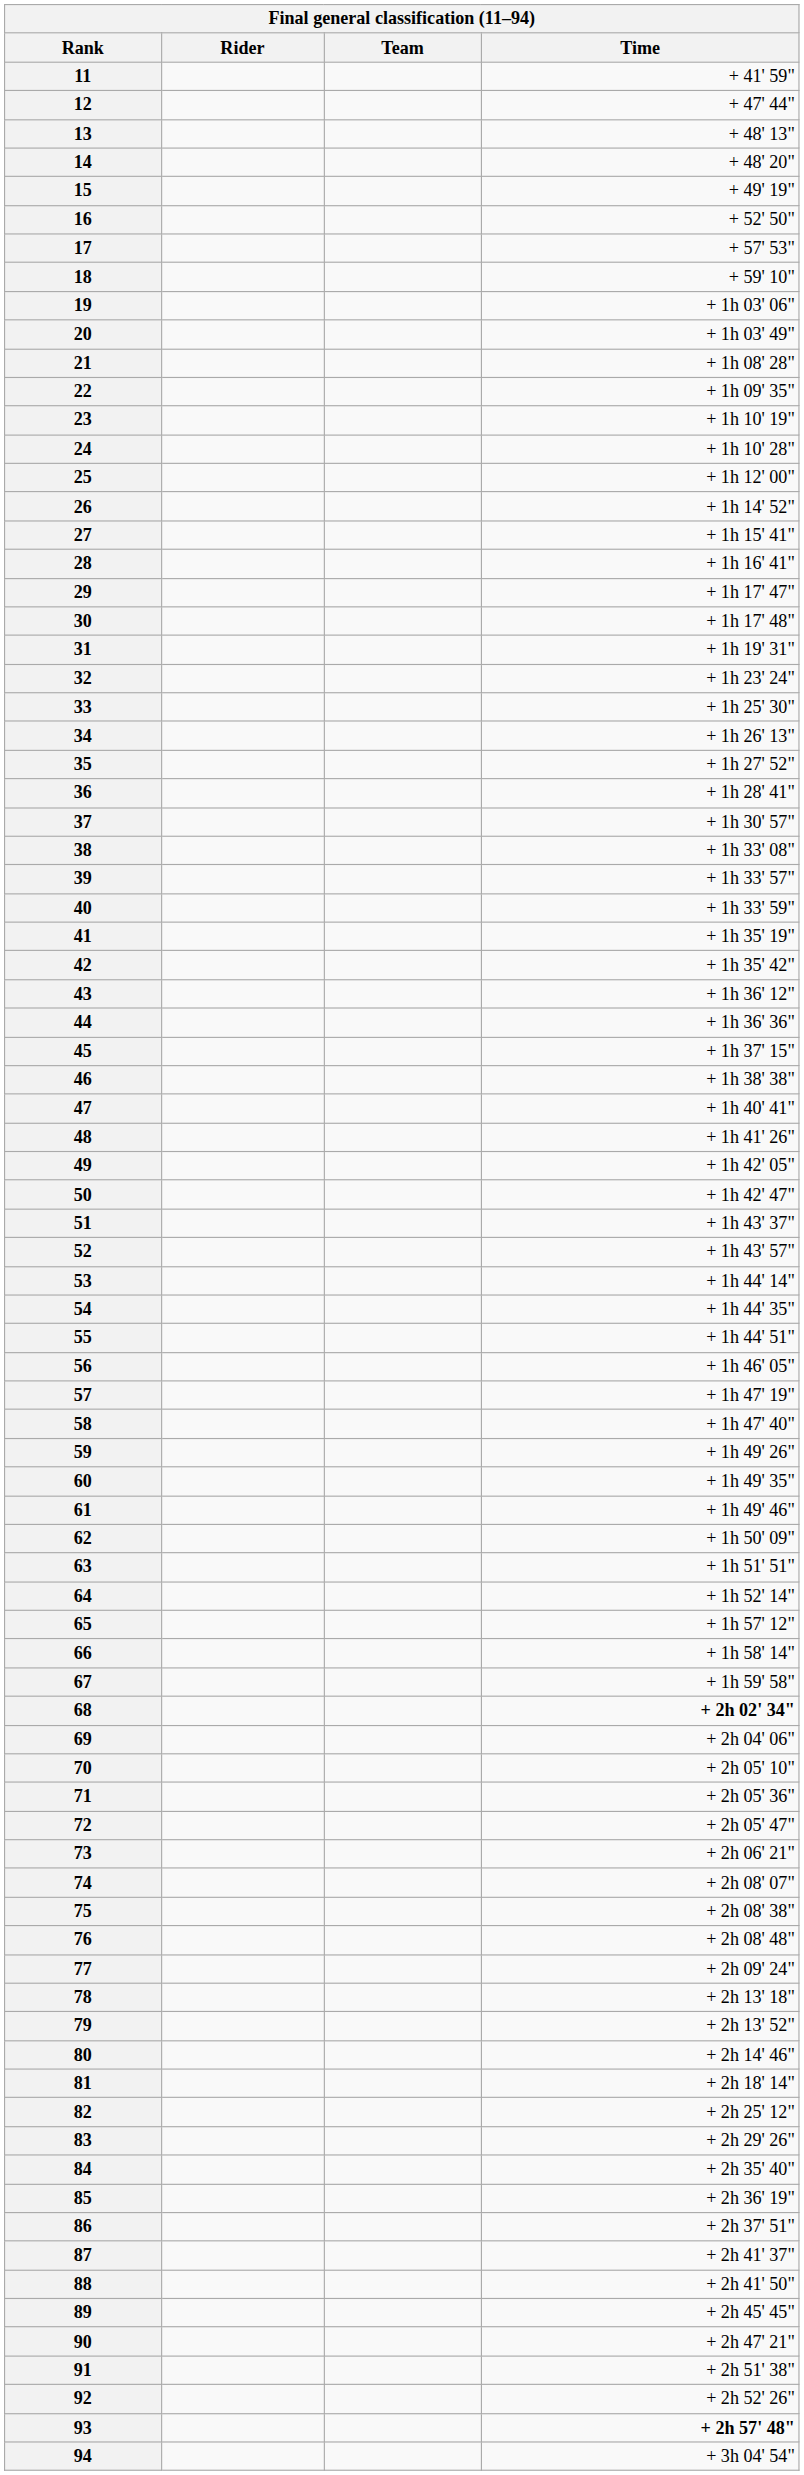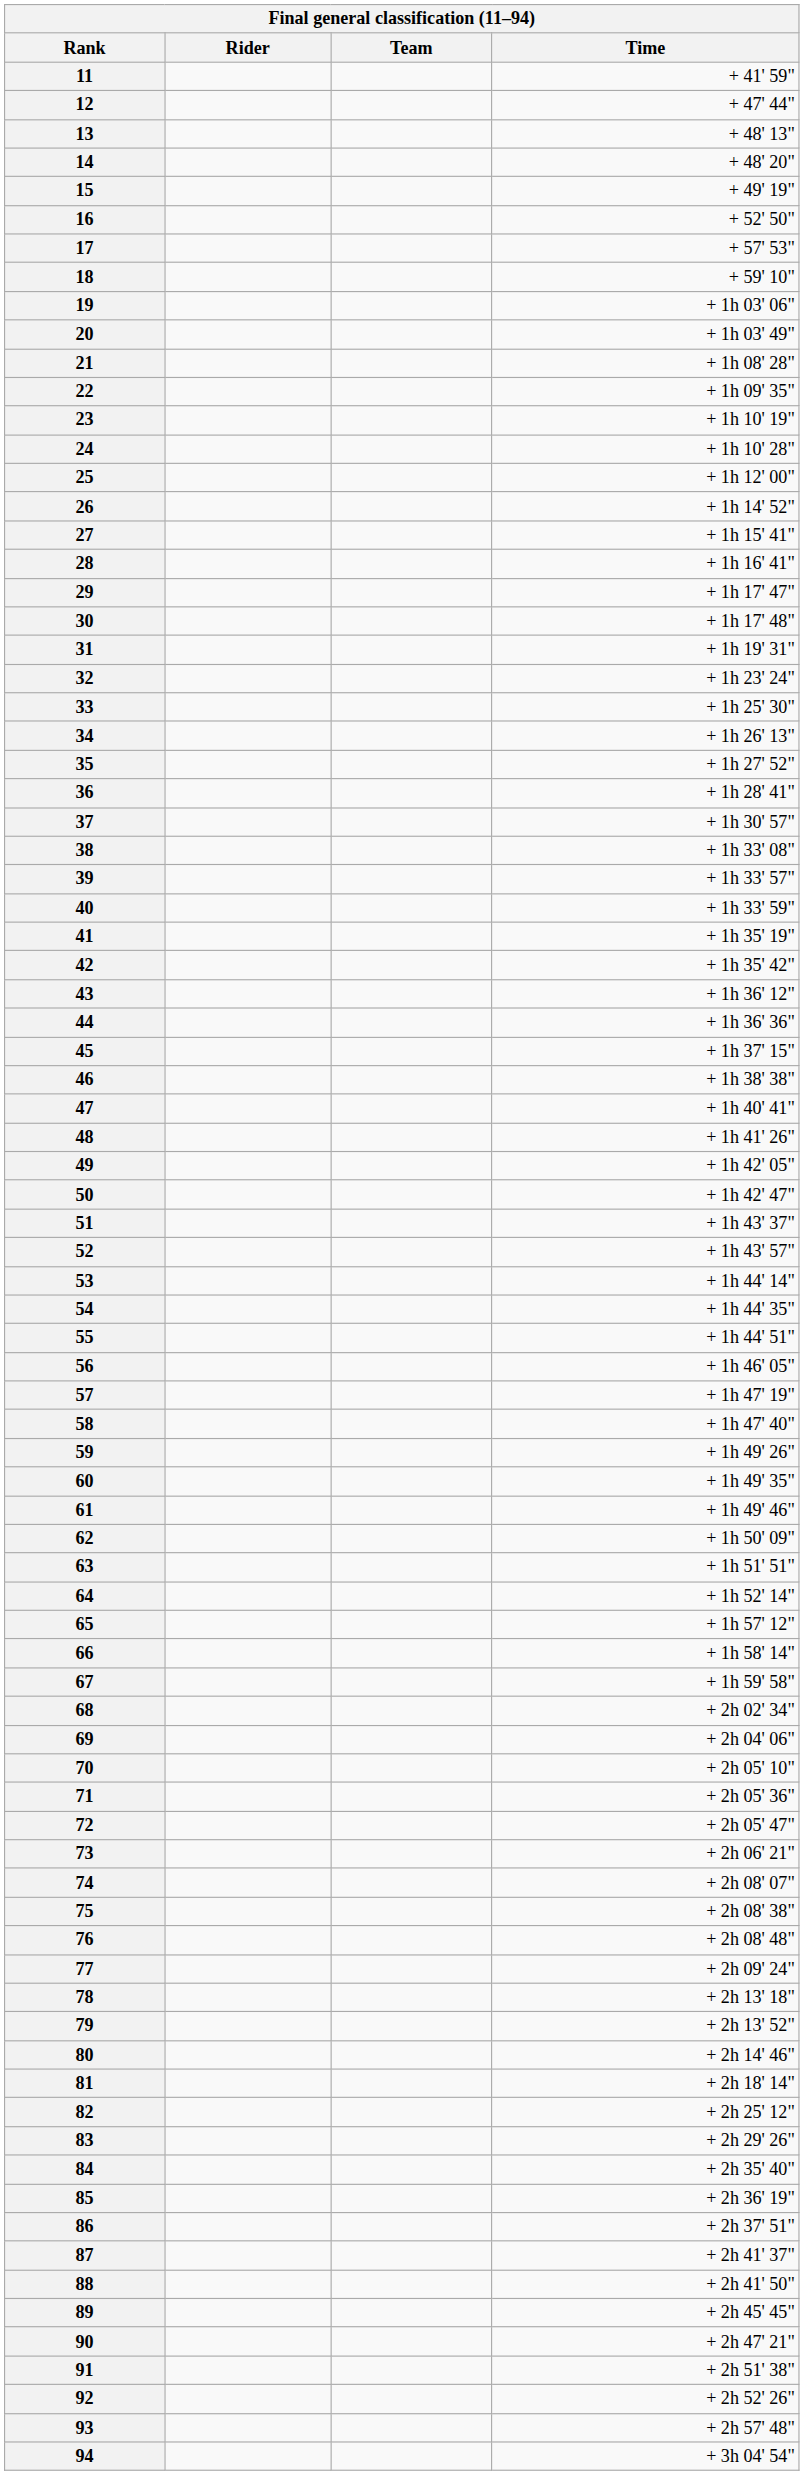68 | Time: bold -> normal
93 | Time: bold -> normal
